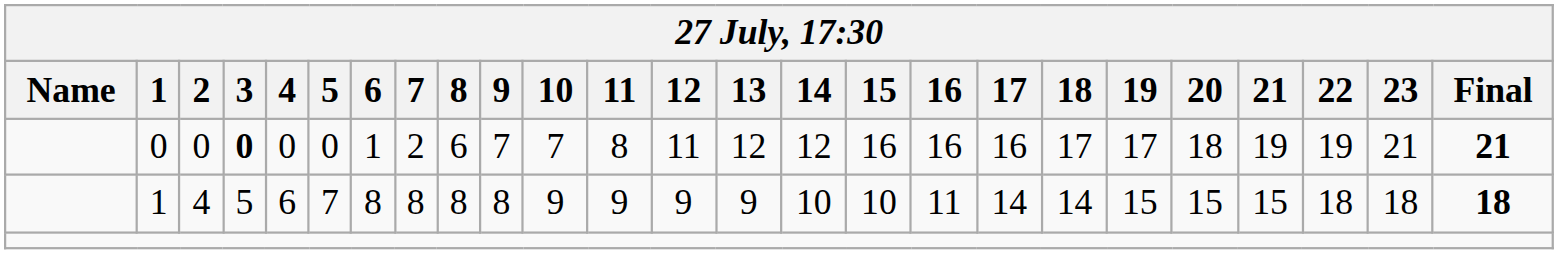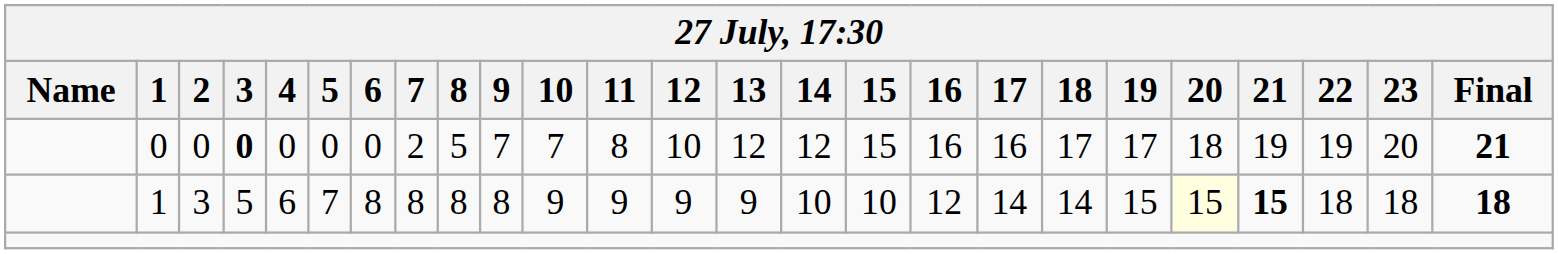row 3 | 6: 1 -> 0
row 3 | 8: 6 -> 5
row 3 | 12: 11 -> 10
row 3 | 15: 16 -> 15
row 3 | 23: 21 -> 20
row 4 | 2: 4 -> 3
row 4 | 16: 11 -> 12
row 4 | 20: no background -> lightyellow background
row 4 | 21: normal -> bold
